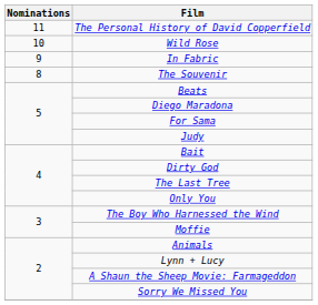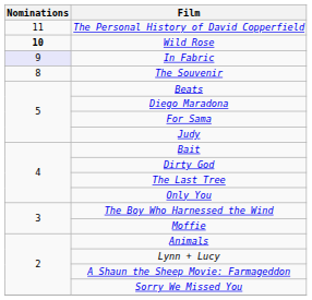Wild Rose | Nominations: normal -> bold
In Fabric | Nominations: no background -> lavender background
